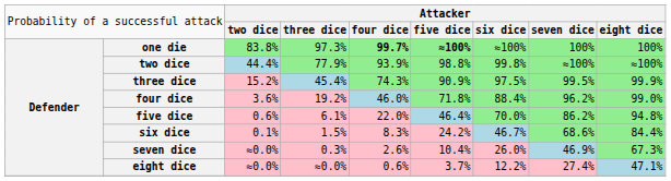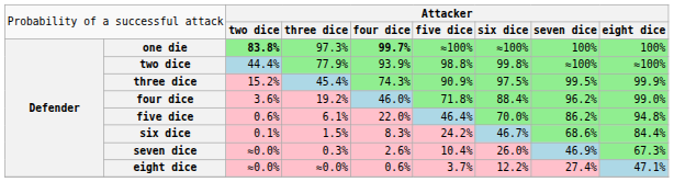one die | column 3: normal -> bold
one die | column 6: bold -> normal
